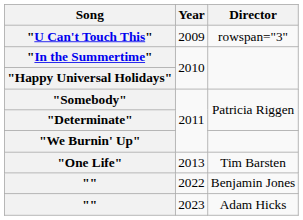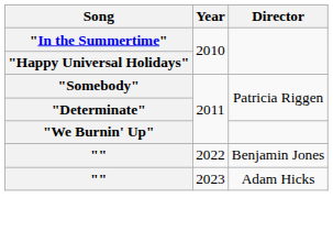- row: "U Can't Touch This" | 2009 | rowspan="3"
- row: "One Life" | 2013 | Tim Barsten
